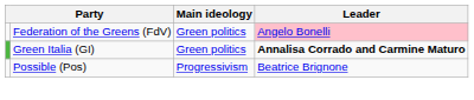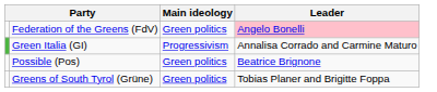Green Italia (GI) | Main ideology: Green politics -> Progressivism
Green Italia (GI) | Leader: bold -> normal
Possible (Pos) | Main ideology: Progressivism -> Green politics
+ row: Greens of South Tyrol (Grüne) | Green politics | Tobias Planer and Brigitte Foppa
